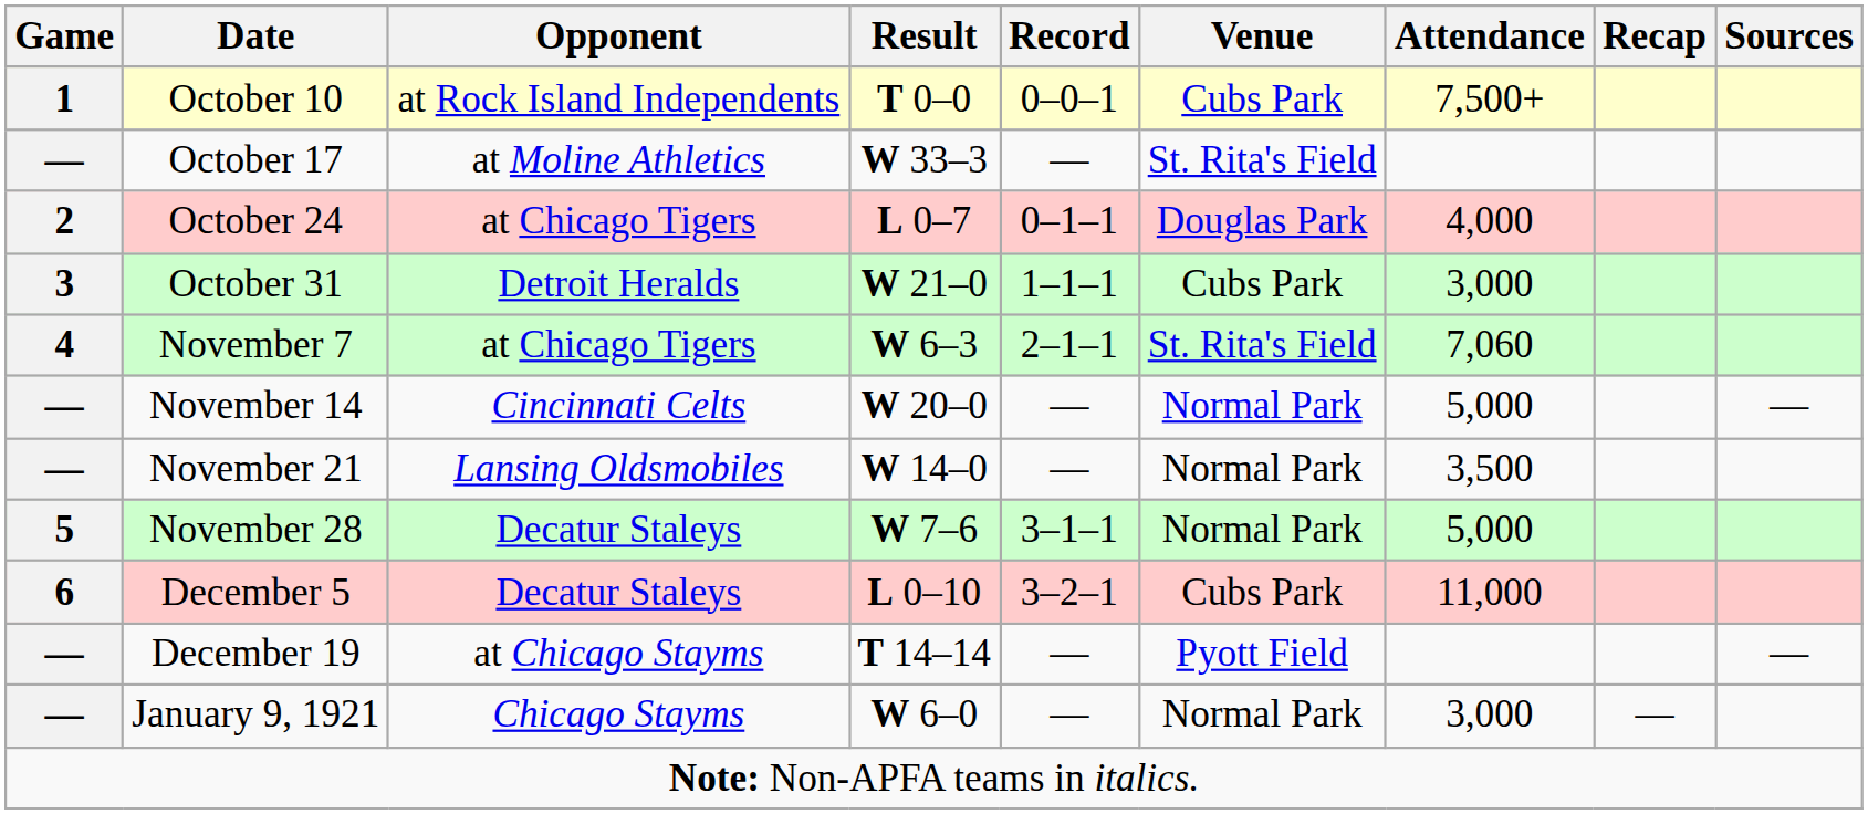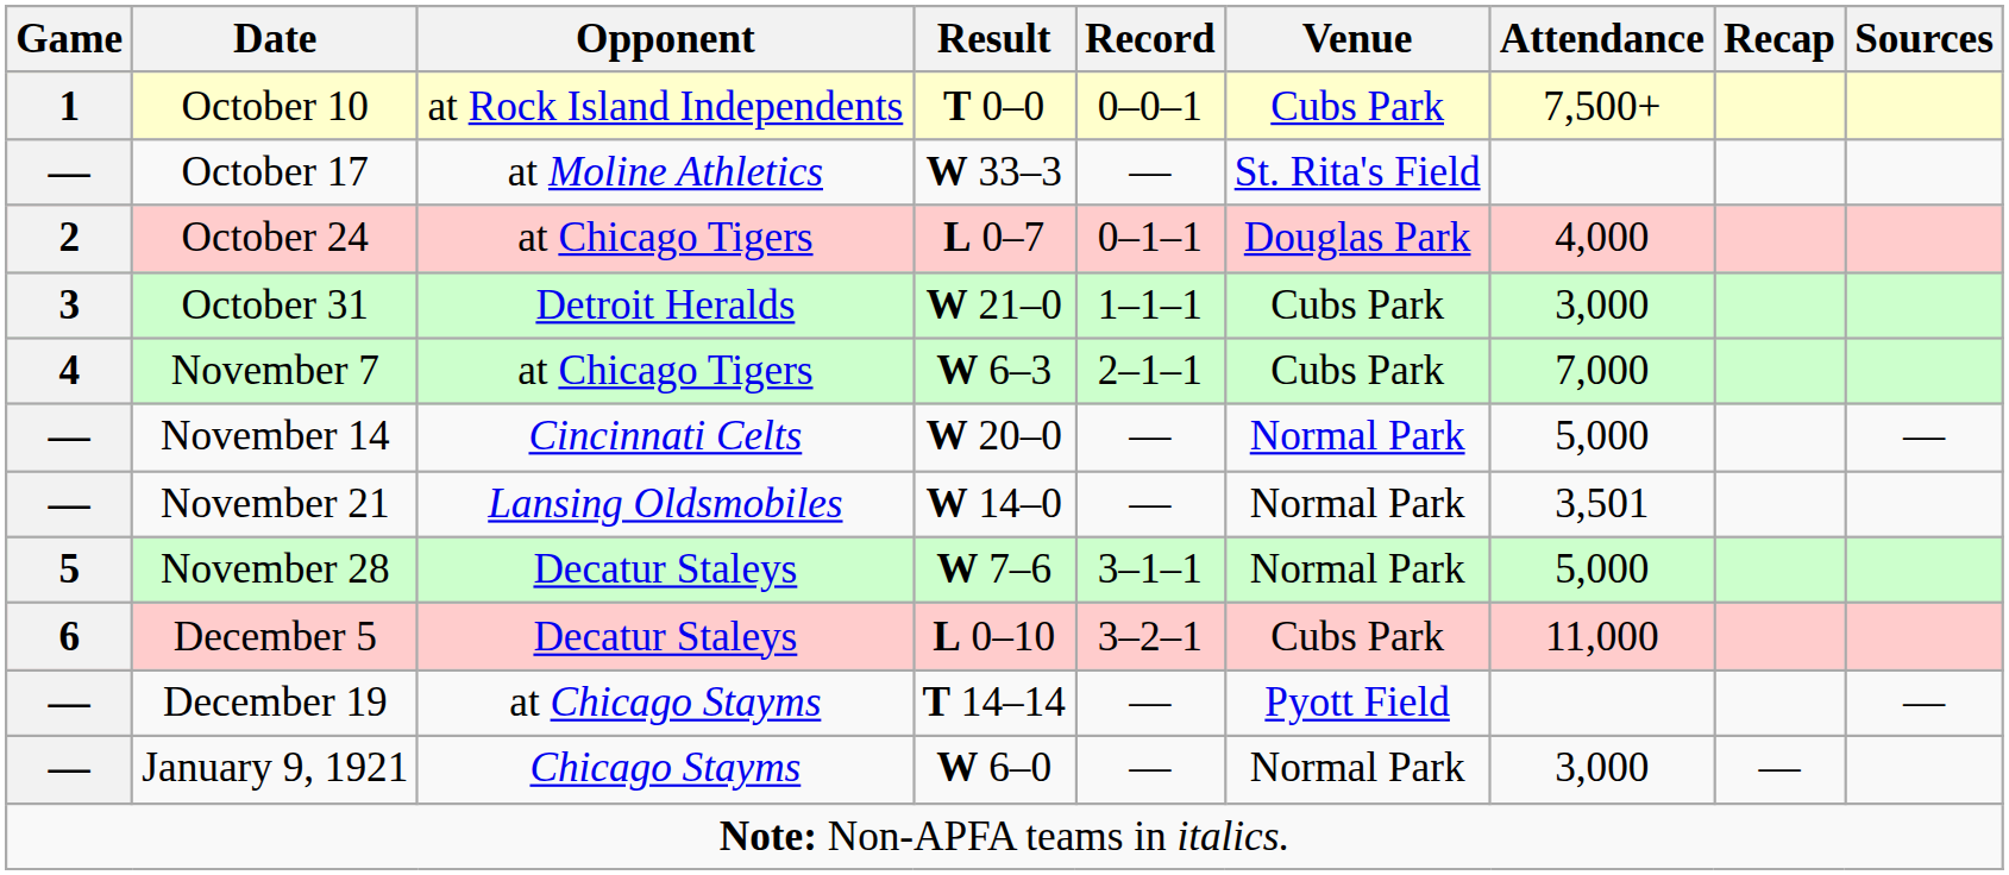November 7 | Venue: St. Rita's Field -> Cubs Park
November 7 | Attendance: 7,060 -> 7,000
November 21 | Attendance: 3,500 -> 3,501
